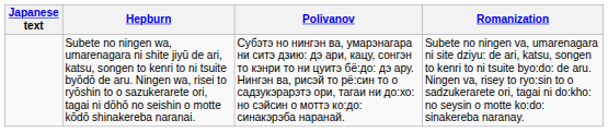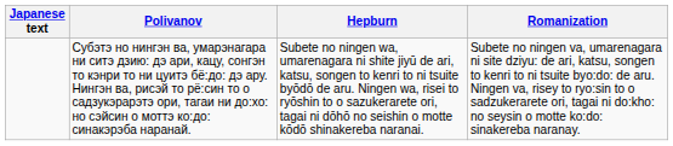columns swapped: Hepburn <-> Polivanov
